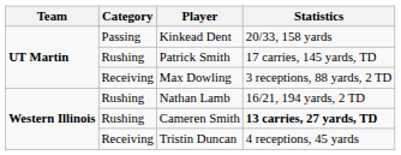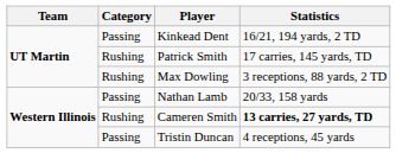Kinkead Dent | Statistics: 20/33, 158 yards -> 16/21, 194 yards, 2 TD
Max Dowling | Category: Receiving -> Rushing
Nathan Lamb | Category: Rushing -> Passing
Nathan Lamb | Statistics: 16/21, 194 yards, 2 TD -> 20/33, 158 yards
Tristin Duncan | Category: Receiving -> Passing
